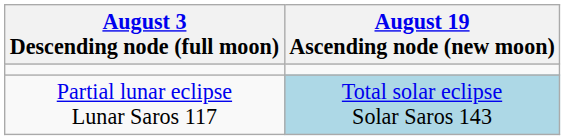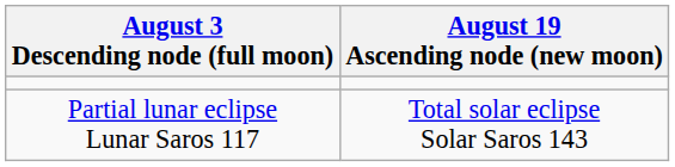row 3 | August 19 Ascending node (new moon): lightblue background -> no background
